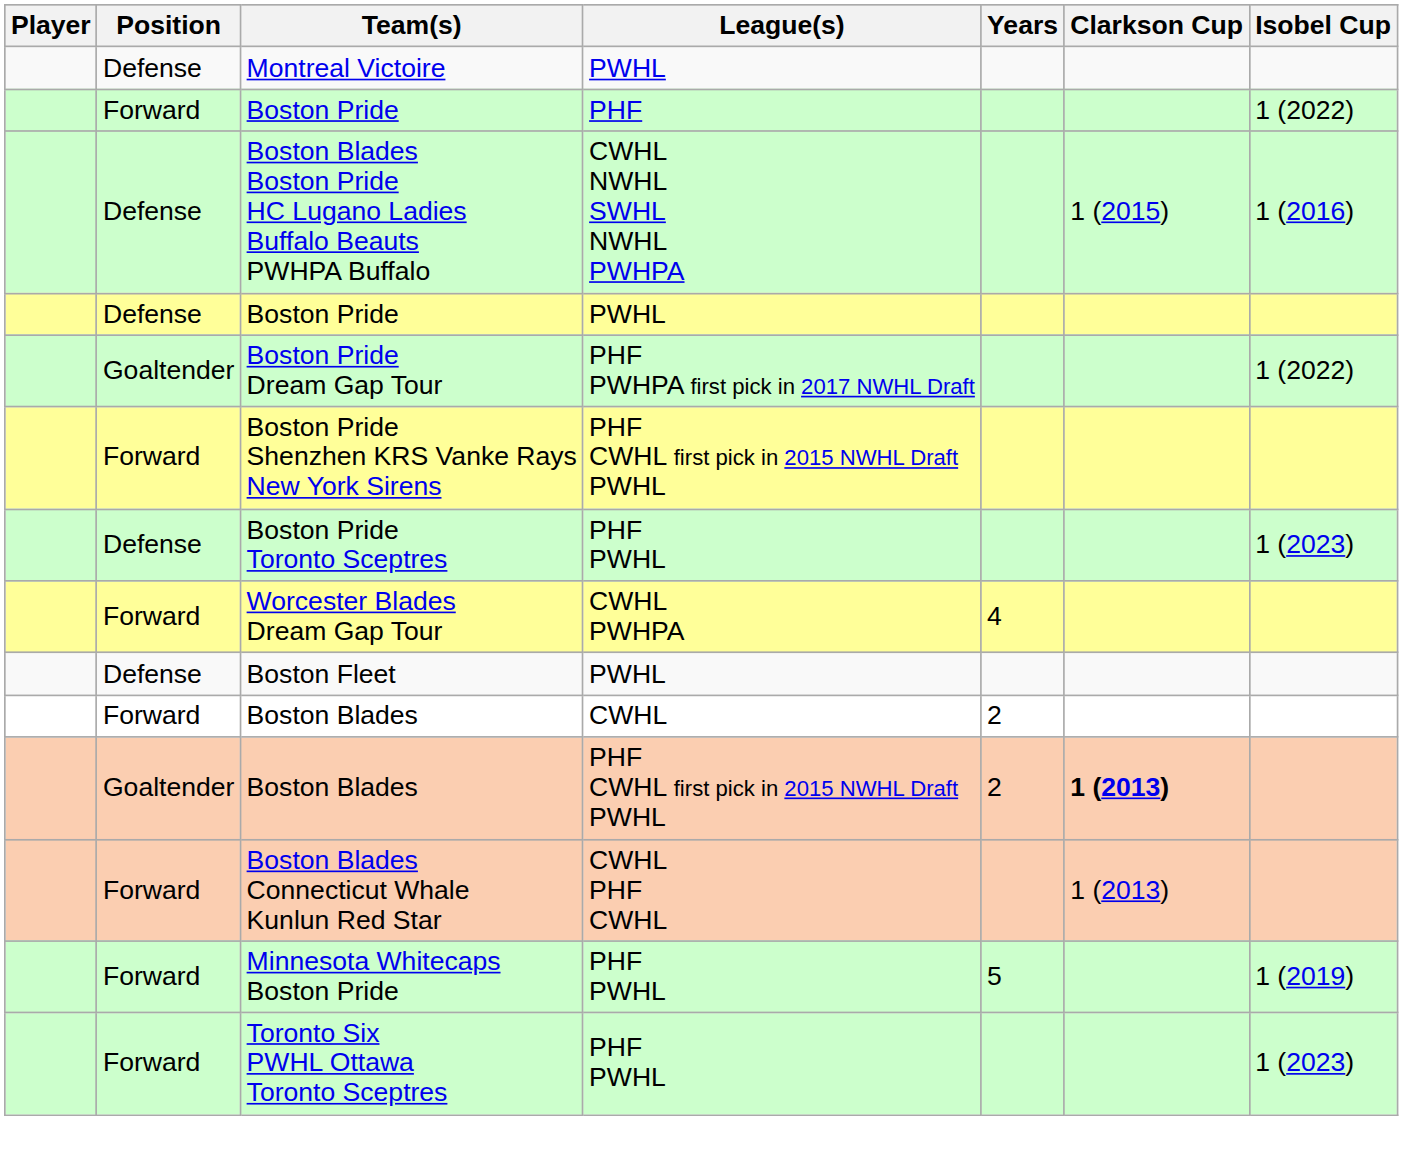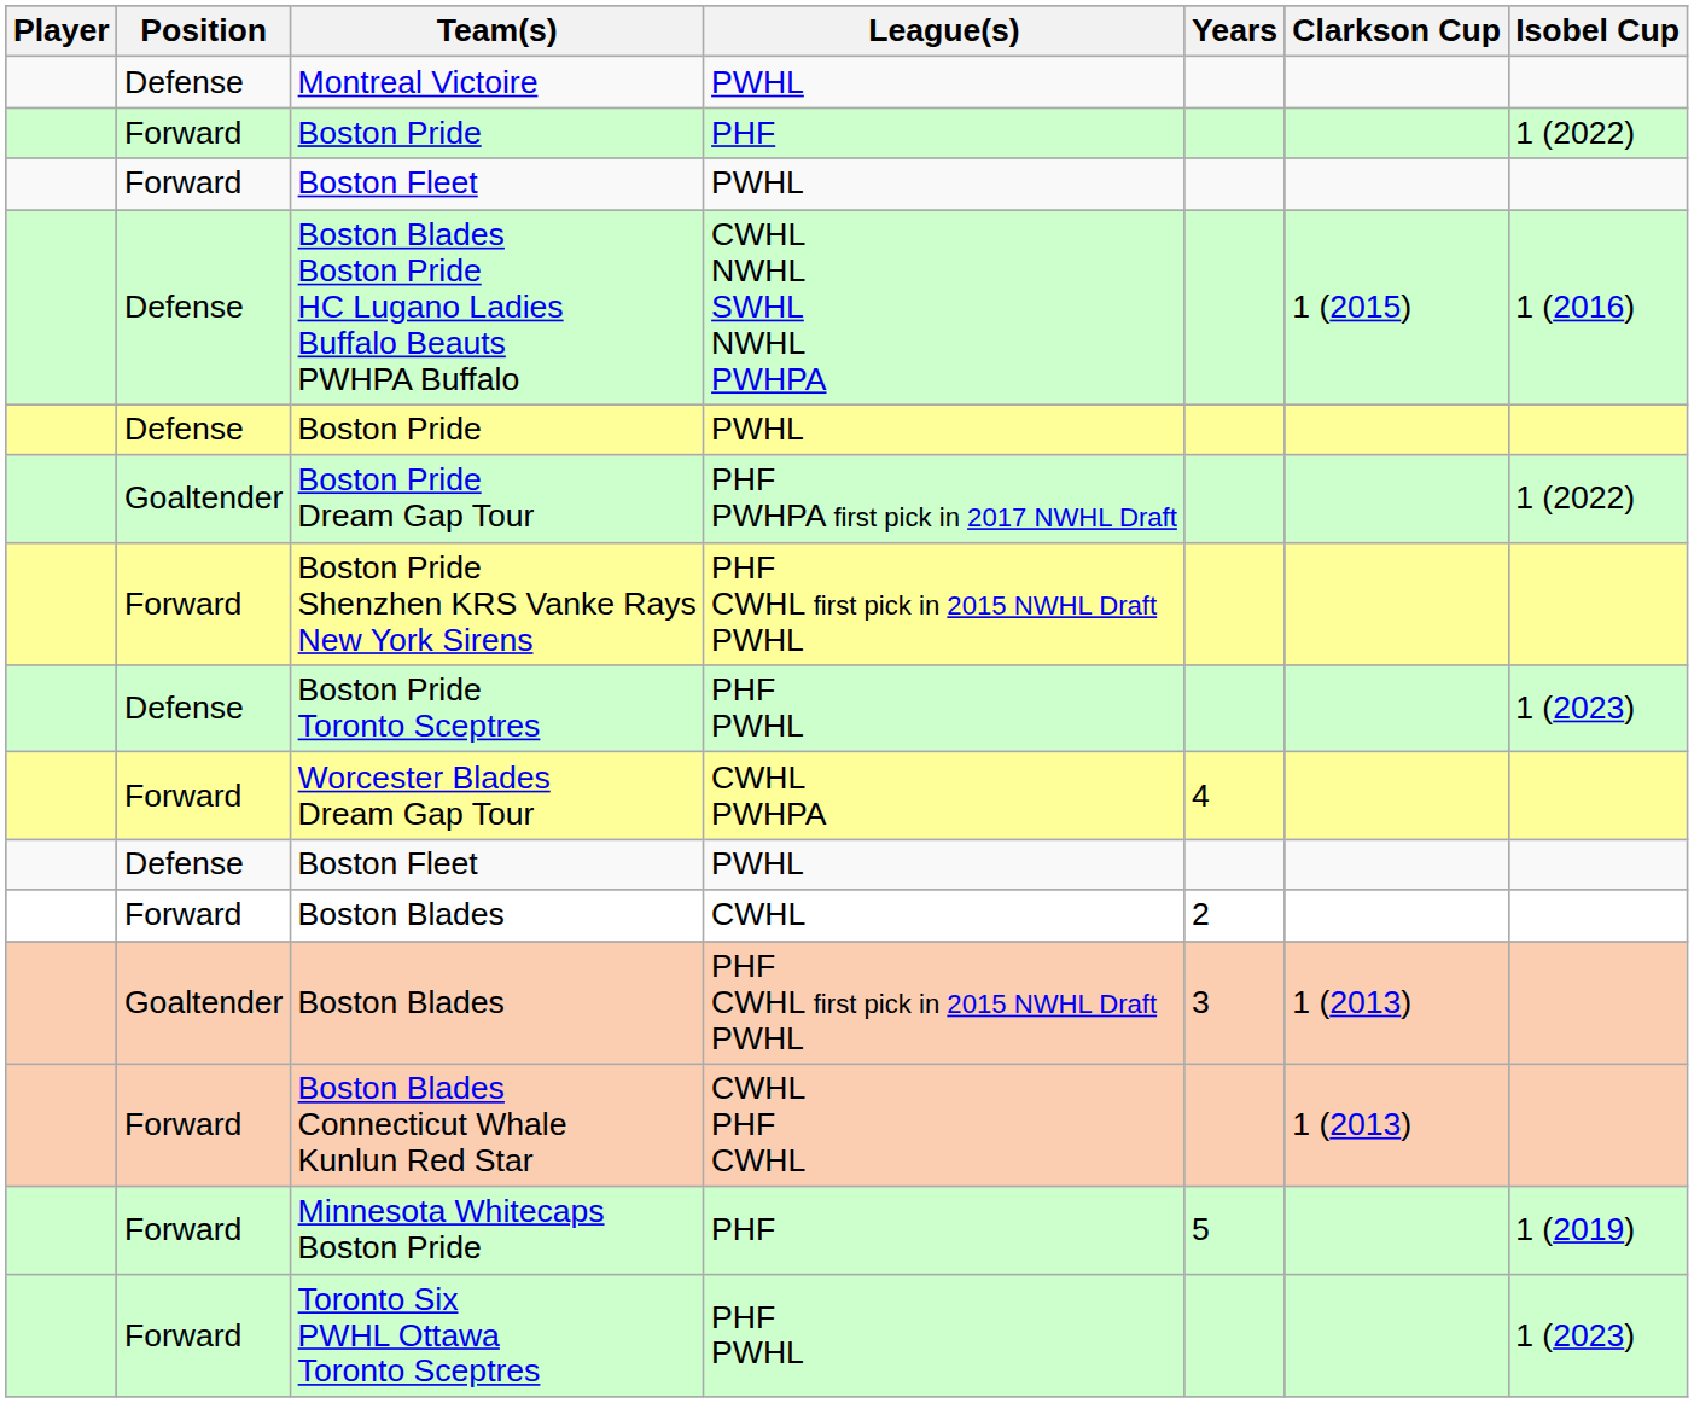+ row: Forward | Boston Fleet | PWHL
Goaltender / Boston Blades | Years: 2 -> 3
Goaltender / Boston Blades | Clarkson Cup: bold -> normal
Minnesota Whitecaps Boston Pride | League(s): PHF PWHL -> PHF
